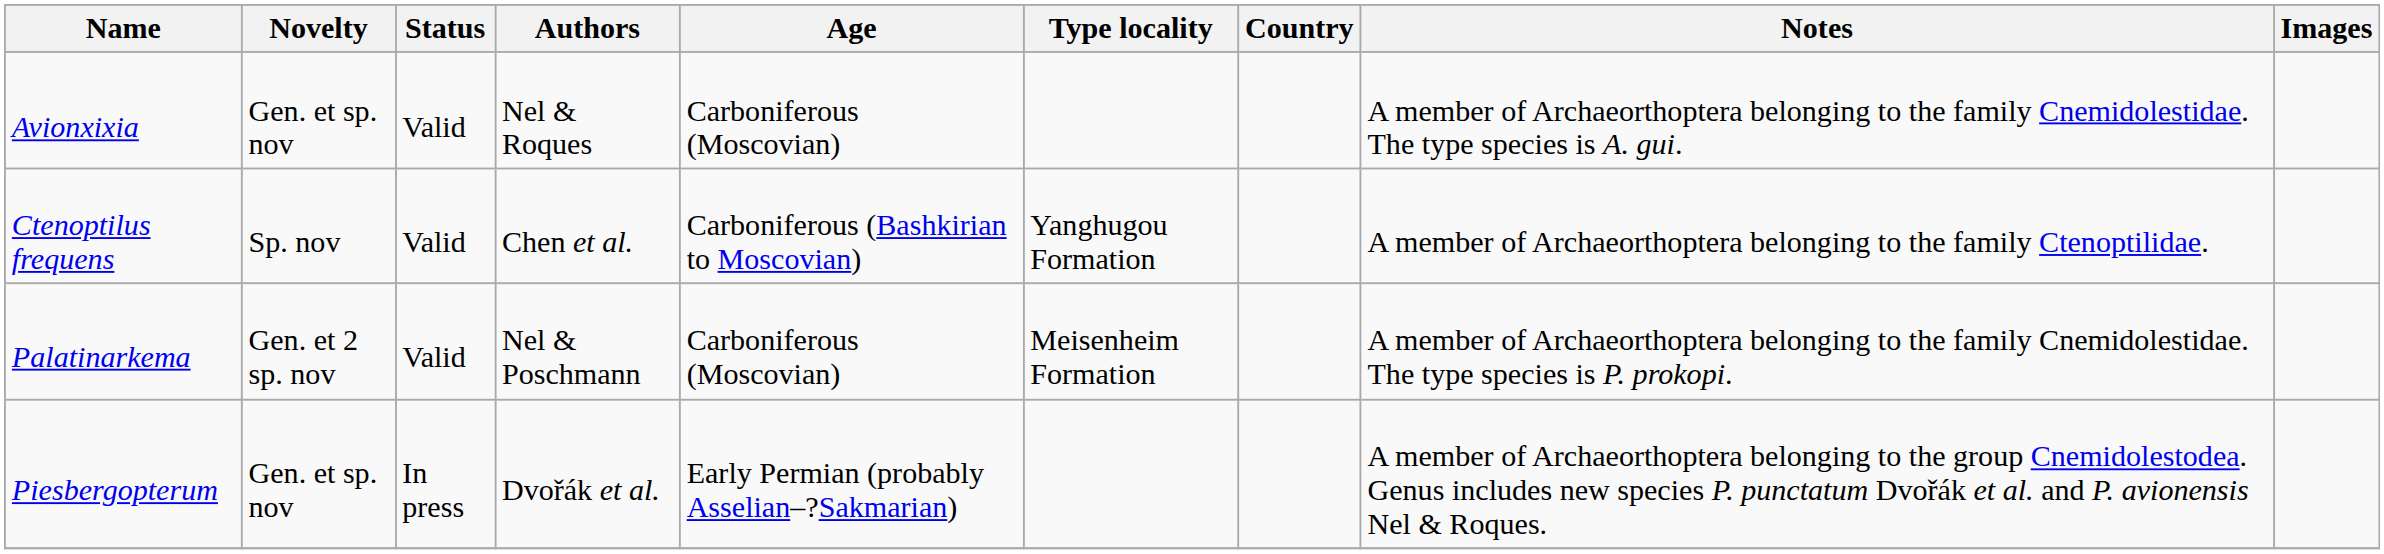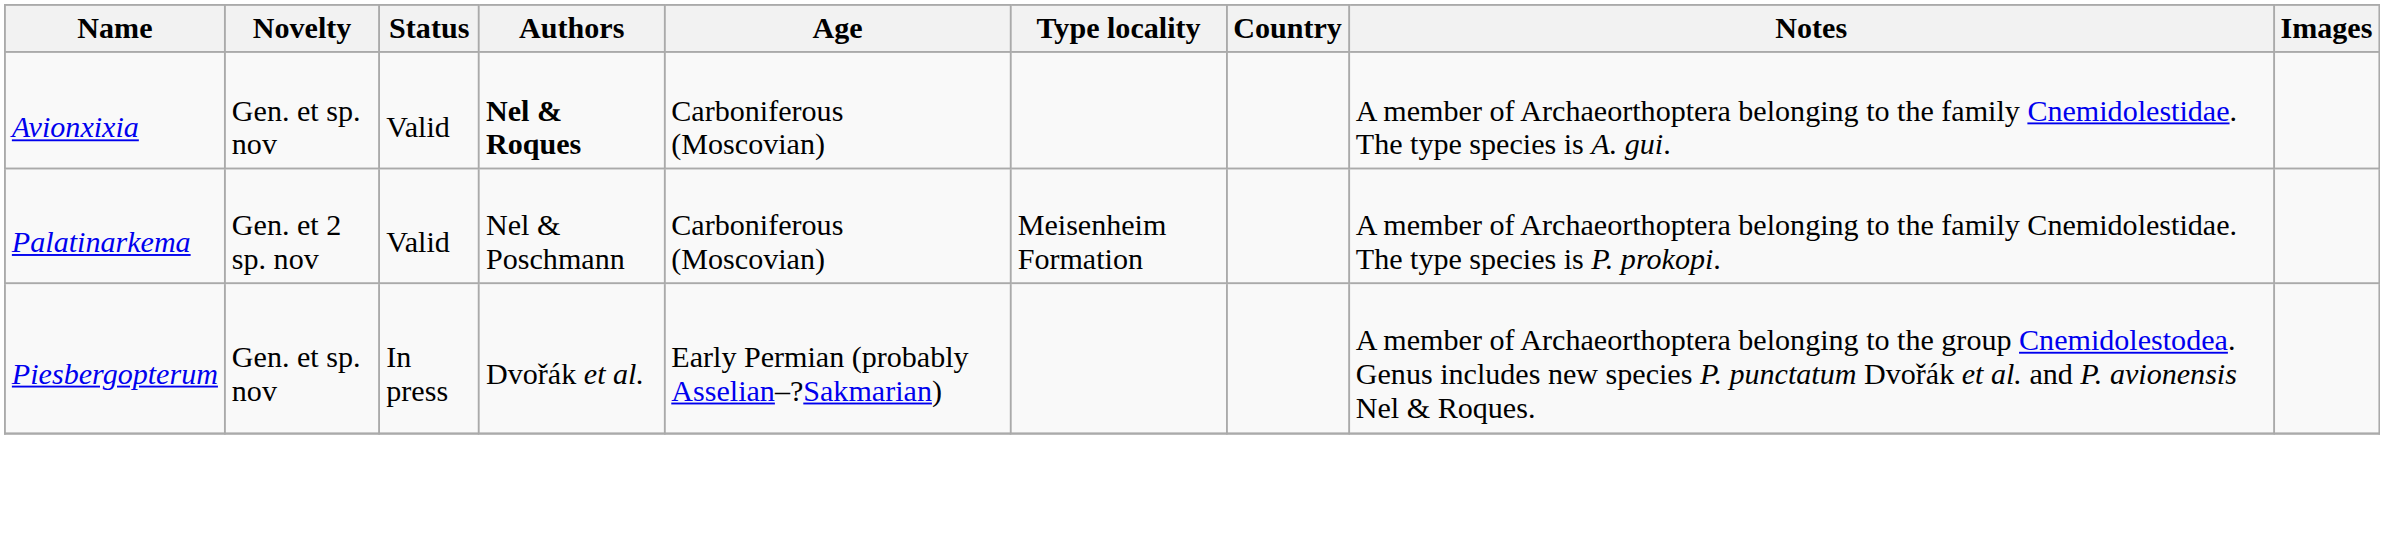Avionxixia | Authors: normal -> bold
- row: Ctenoptilus frequens | Sp. nov | Valid | Chen et al. | Carboniferous (Bashkirian to Moscovian) | Yanghugou Formation | A member of Archaeorthoptera belonging to the family Ctenoptilidae.
